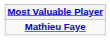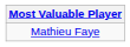row 2 | column 1: bold -> normal
